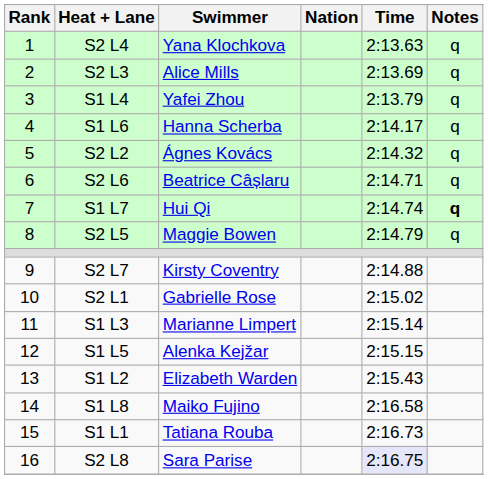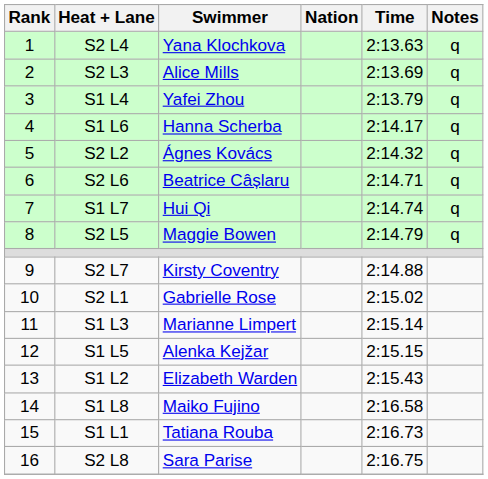S1 L7 | Notes: bold -> normal
S2 L8 | Time: lavender background -> no background
